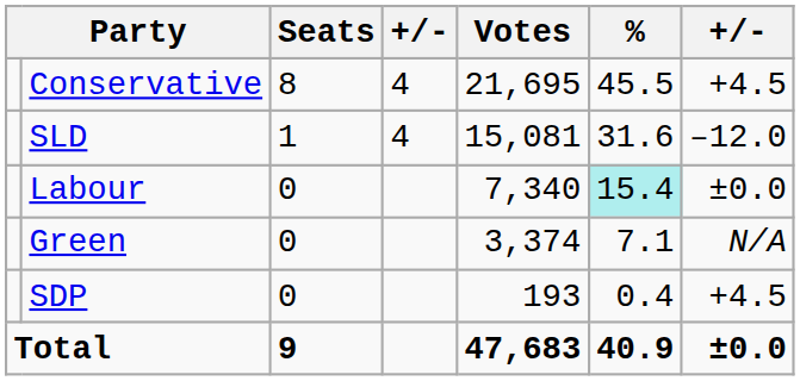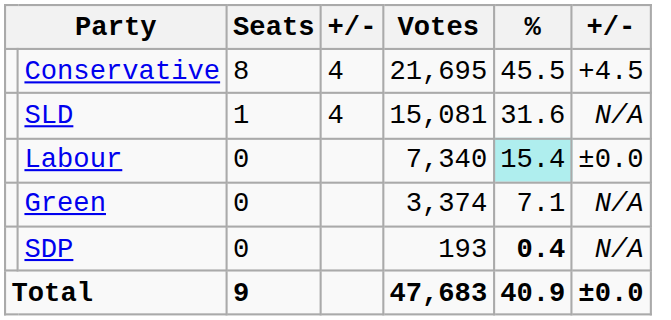SLD | column 7: –12.0 -> N/A
SDP | %: normal -> bold
SDP | column 7: +4.5 -> N/A
